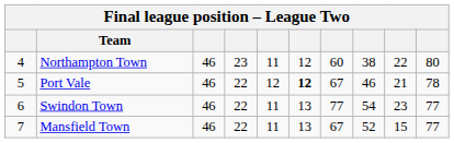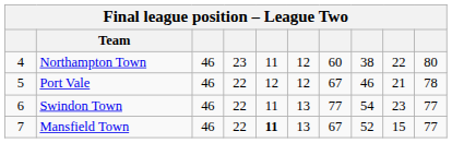Port Vale | column 6: bold -> normal
Mansfield Town | column 5: normal -> bold
